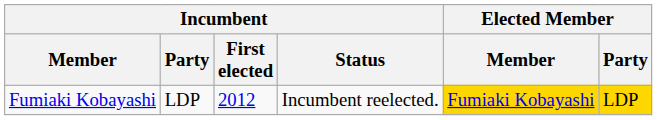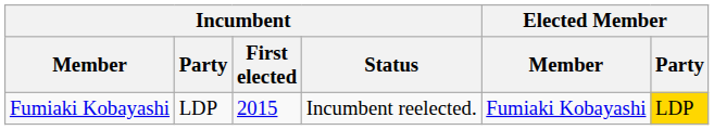row 3 | Incumbent / First elected: 2012 -> 2015
row 3 | Elected Member / Member: gold background -> no background
